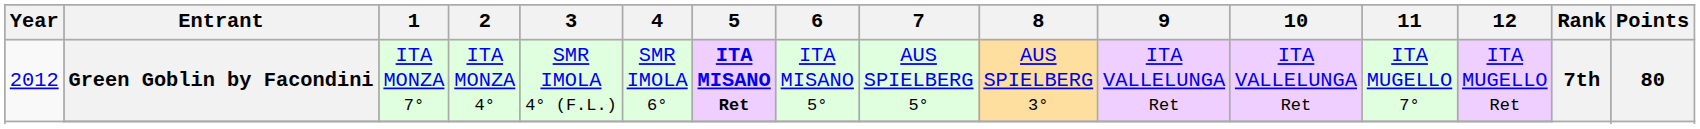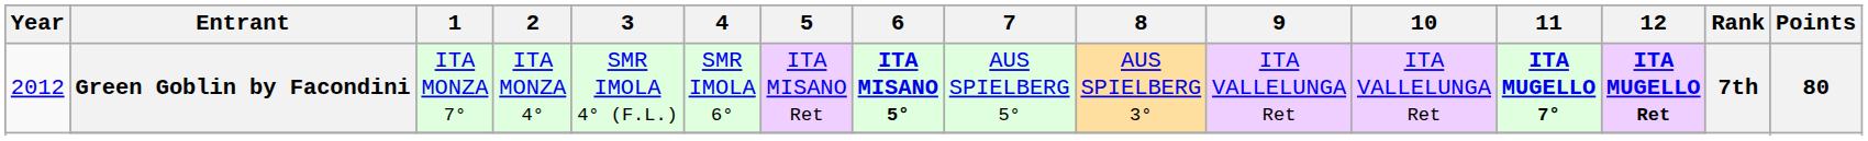Green Goblin by Facondini | 5: bold -> normal
Green Goblin by Facondini | 6: normal -> bold
Green Goblin by Facondini | 11: normal -> bold
Green Goblin by Facondini | 12: normal -> bold
